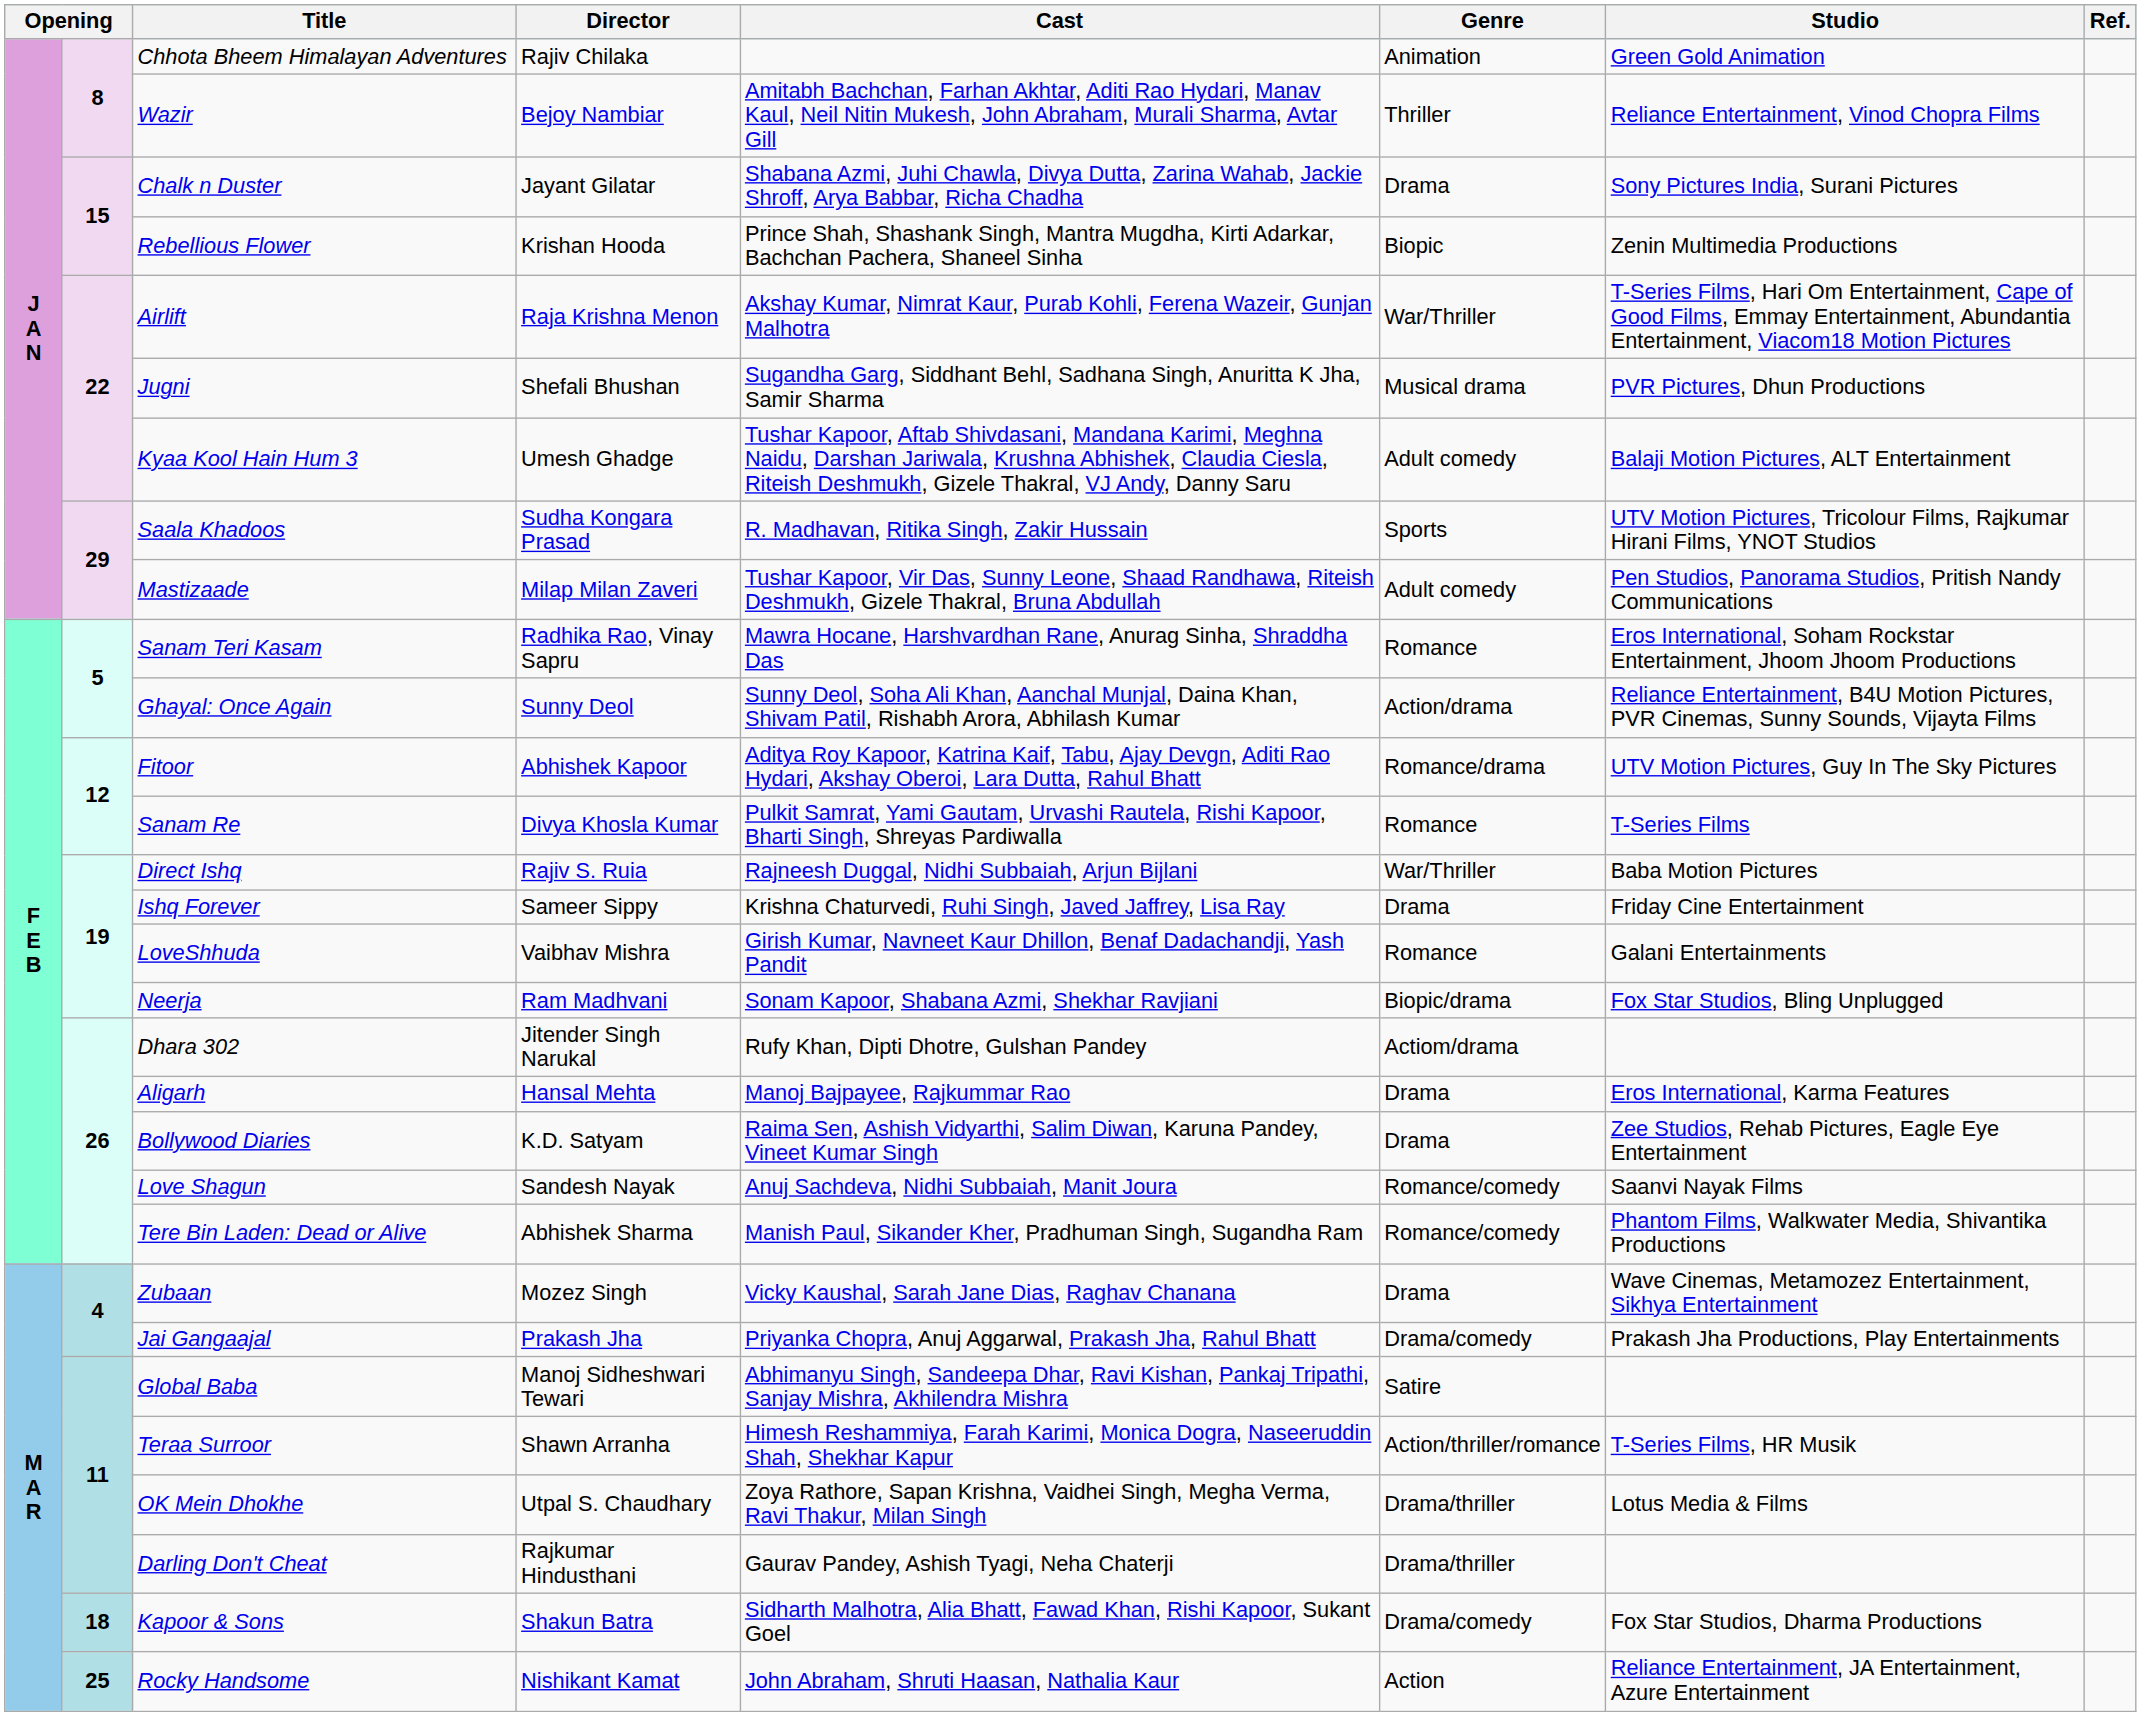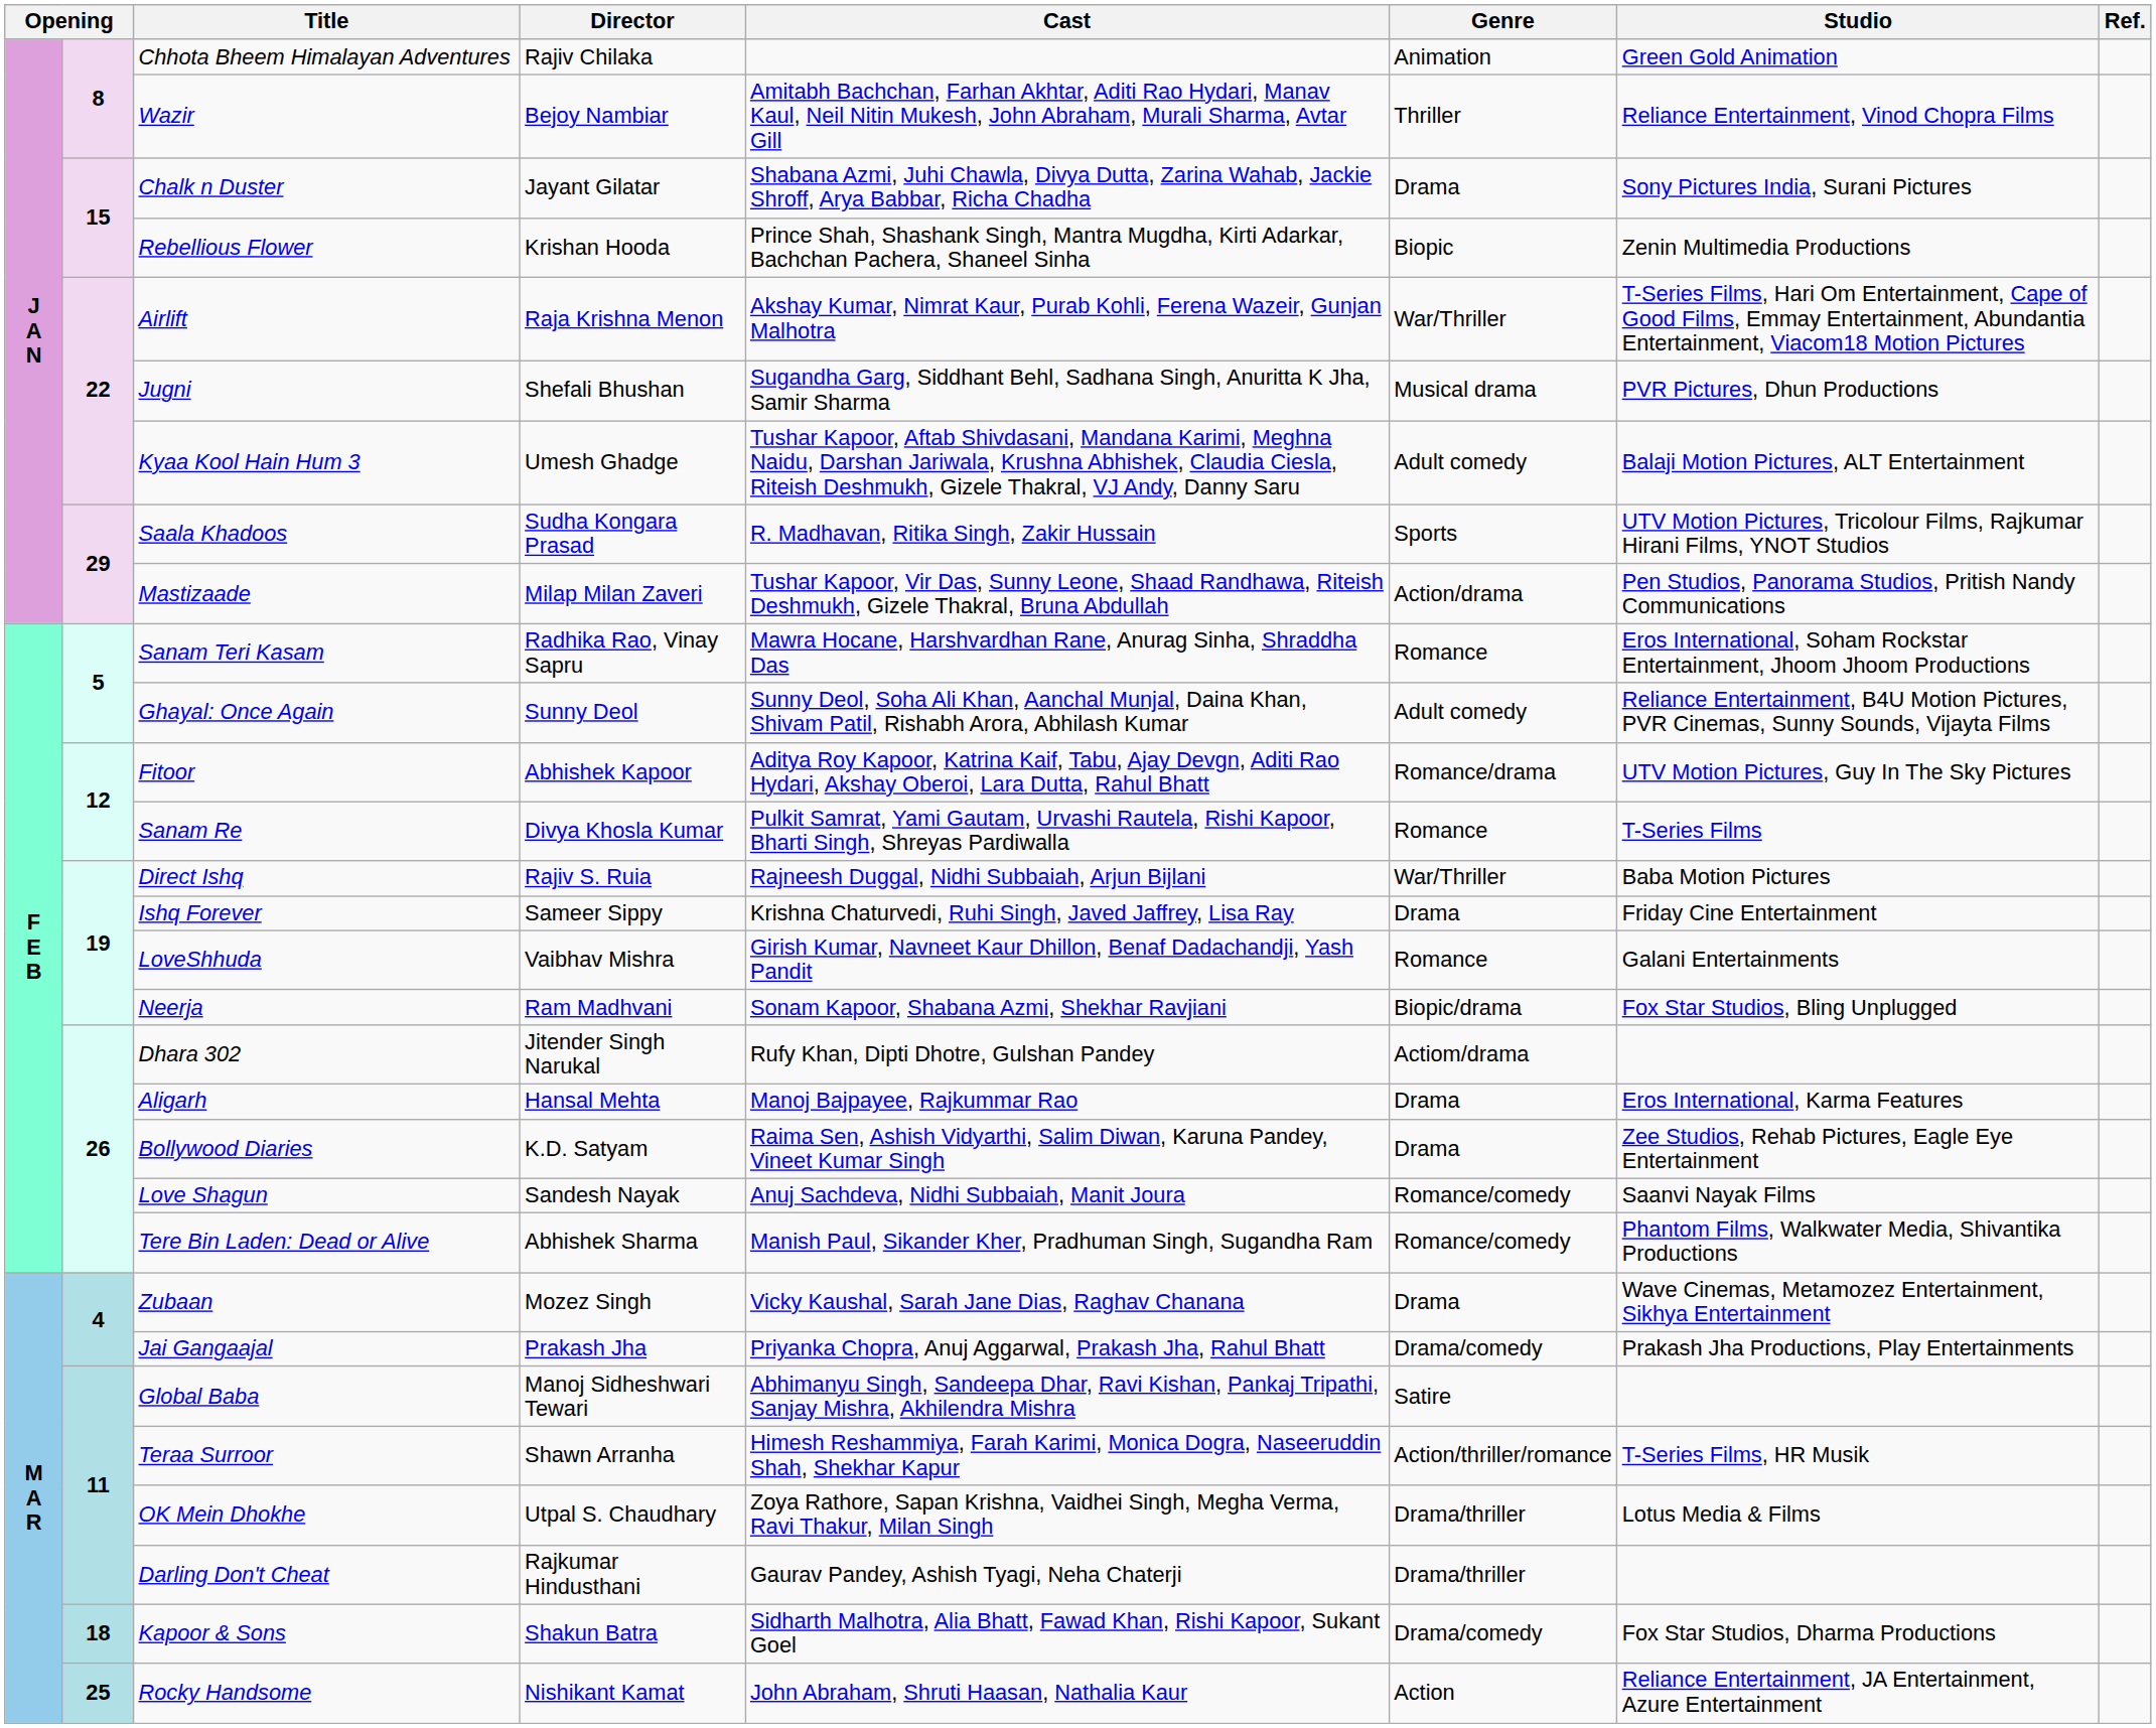Mastizaade | Genre: Adult comedy -> Action/drama
Ghayal: Once Again | Genre: Action/drama -> Adult comedy
